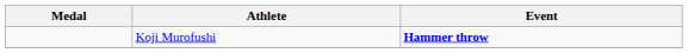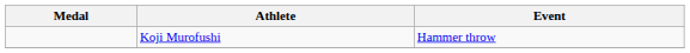Koji Murofushi | Event: bold -> normal
